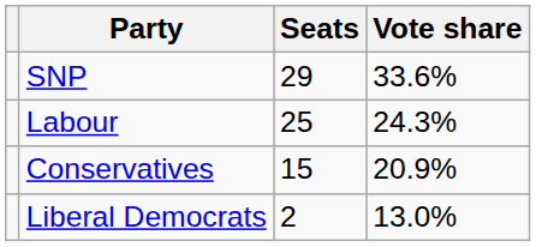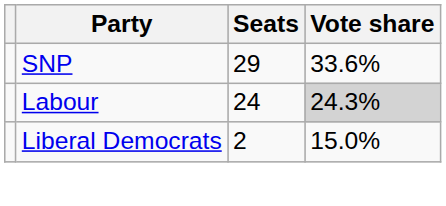Labour | Seats: 25 -> 24
Labour | Vote share: no background -> lightgrey background
- row: Conservatives | 15 | 20.9%
Liberal Democrats | Vote share: 13.0% -> 15.0%
